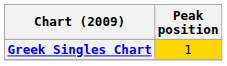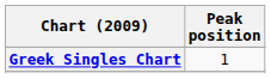Greek Singles Chart | Peak position: gold background -> no background
